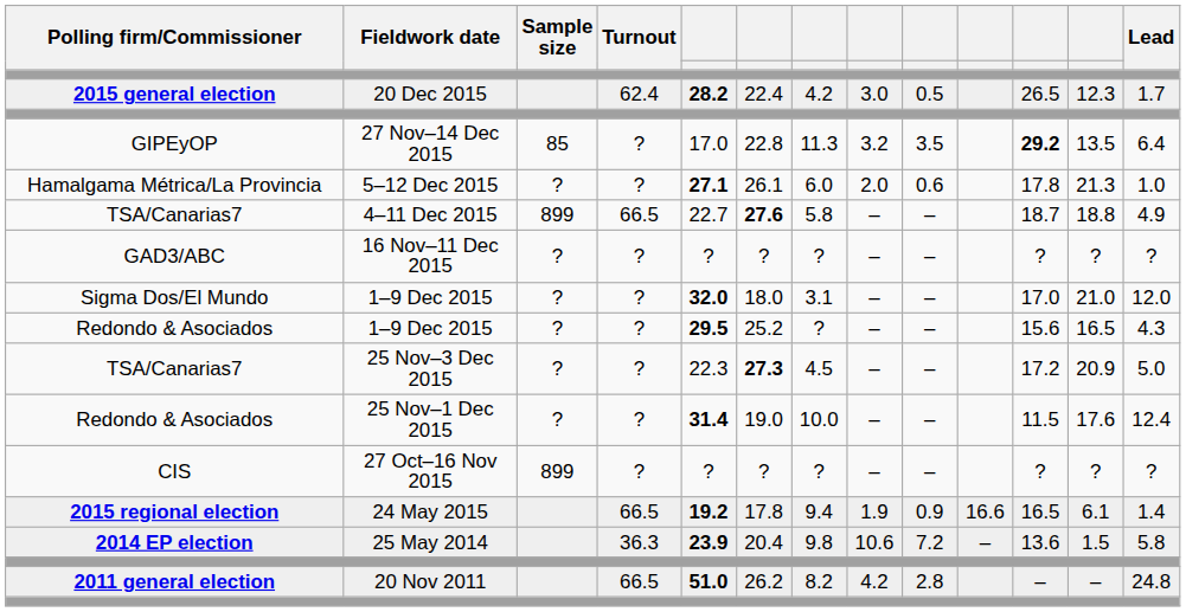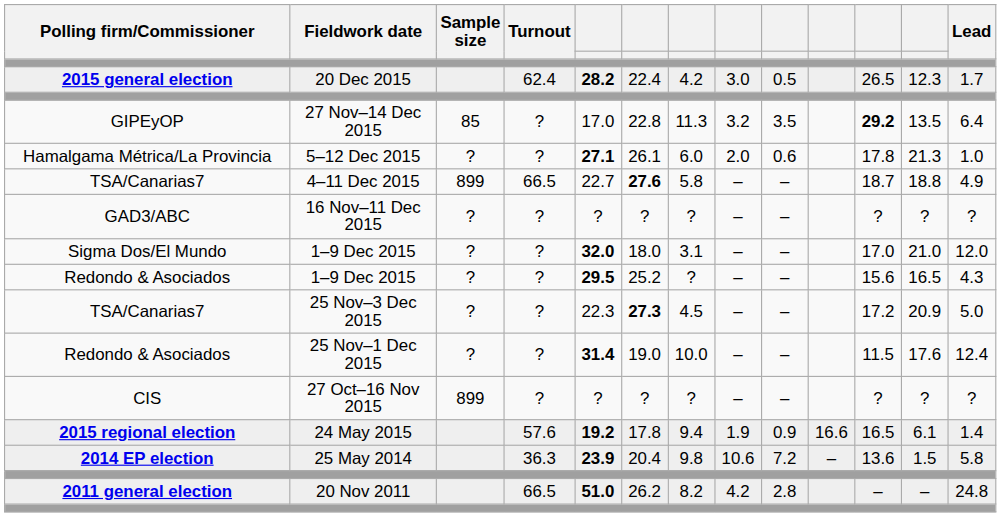24 May 2015 | Turnout: 66.5 -> 57.6
